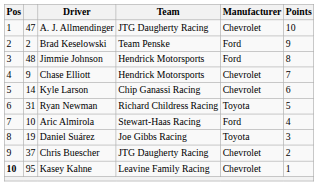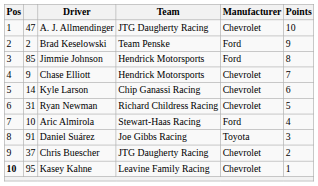Jimmie Johnson | column 2: 48 -> 85
Ryan Newman | Manufacturer: Toyota -> Chevrolet
Daniel Suárez | column 2: 19 -> 91
